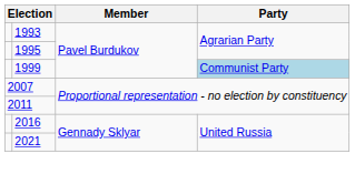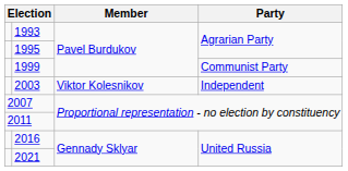1999 | Party: lightblue background -> no background
+ row: 2003 | Viktor Kolesnikov | Independent
